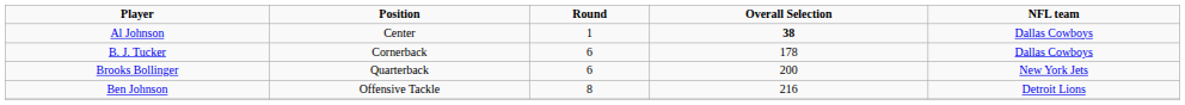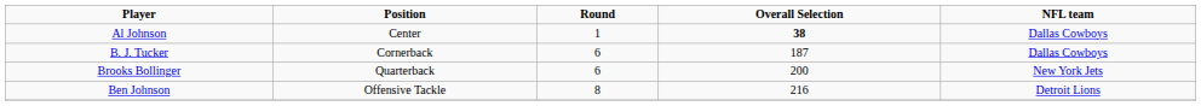B. J. Tucker | Overall Selection: 178 -> 187
